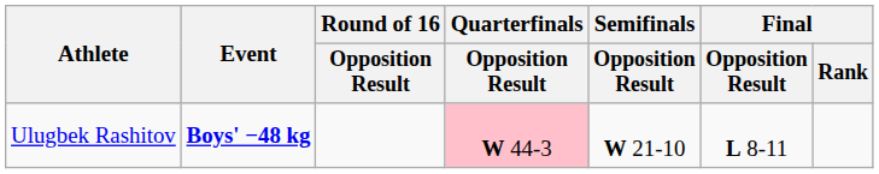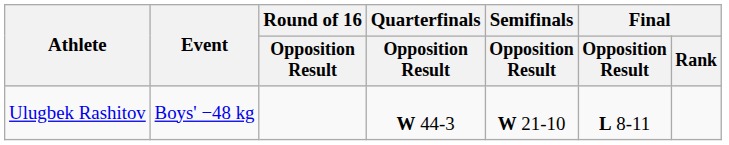Ulugbek Rashitov | Event: bold -> normal
Ulugbek Rashitov | Quarterfinals / Opposition Result: pink background -> no background
